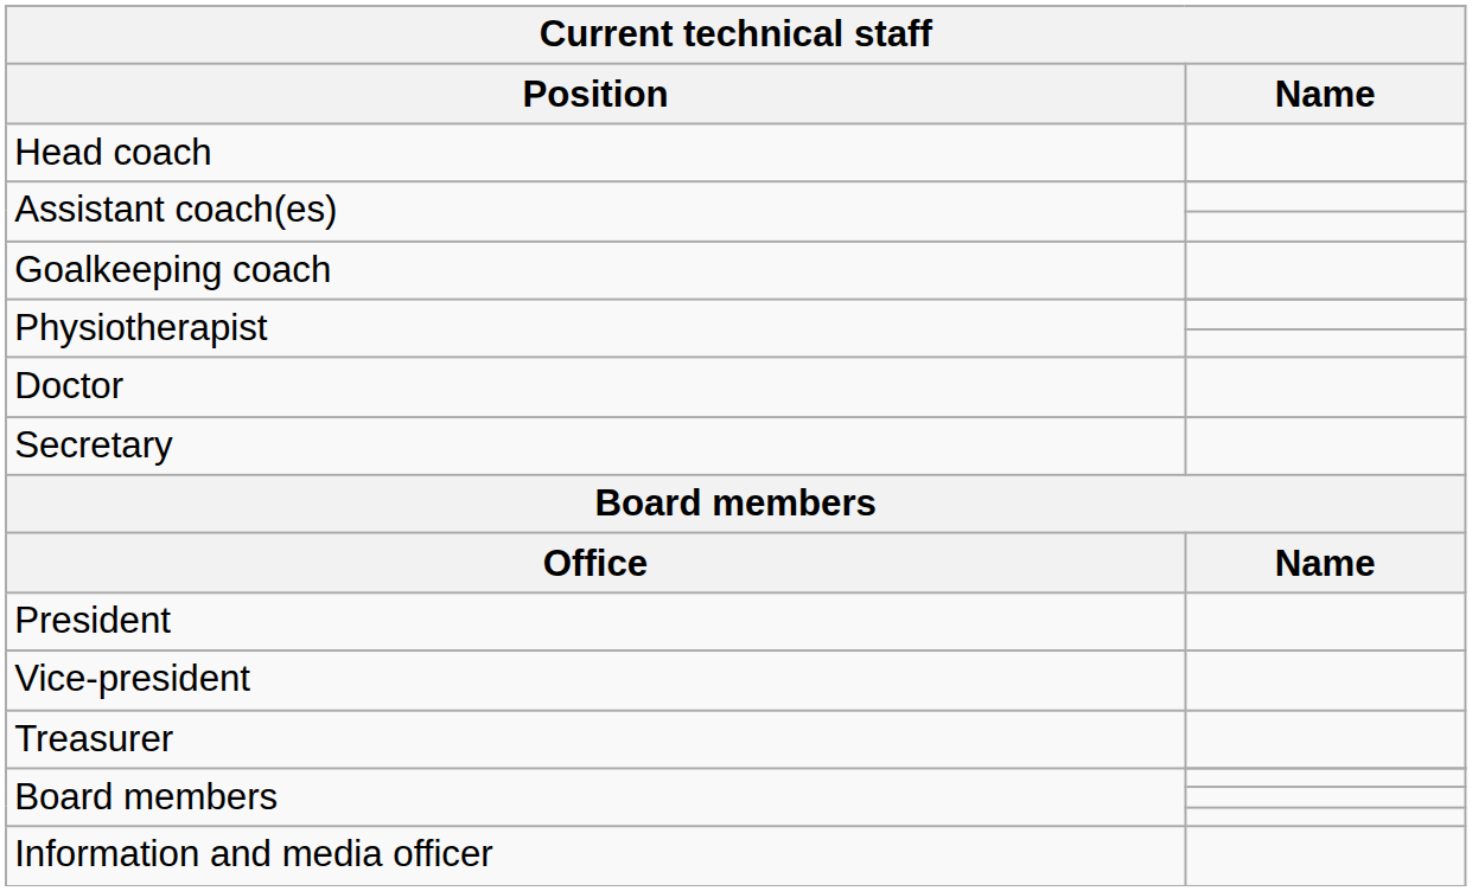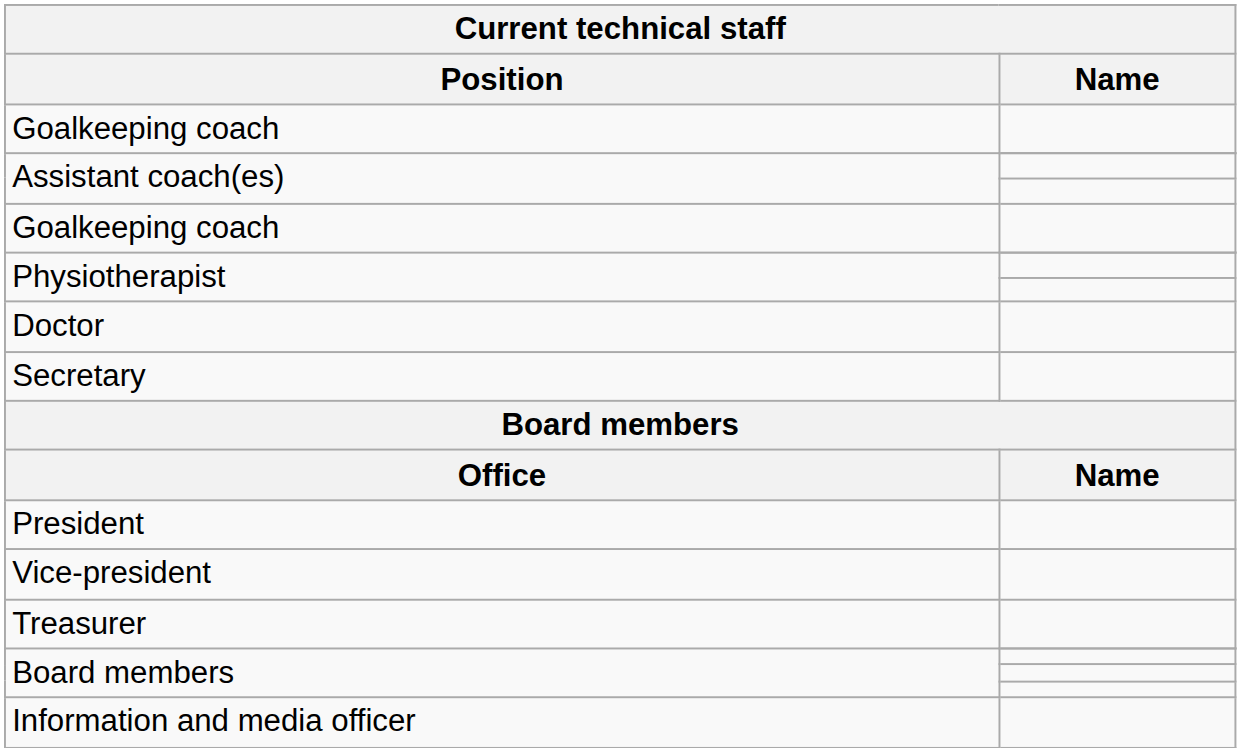row 3 | Position: Head coach -> Goalkeeping coach
